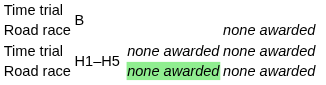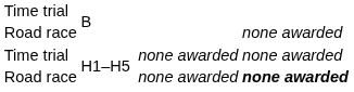Road race / H1–H5 | column 3: lightgreen background -> no background
Road race / H1–H5 | column 4: normal -> bold
